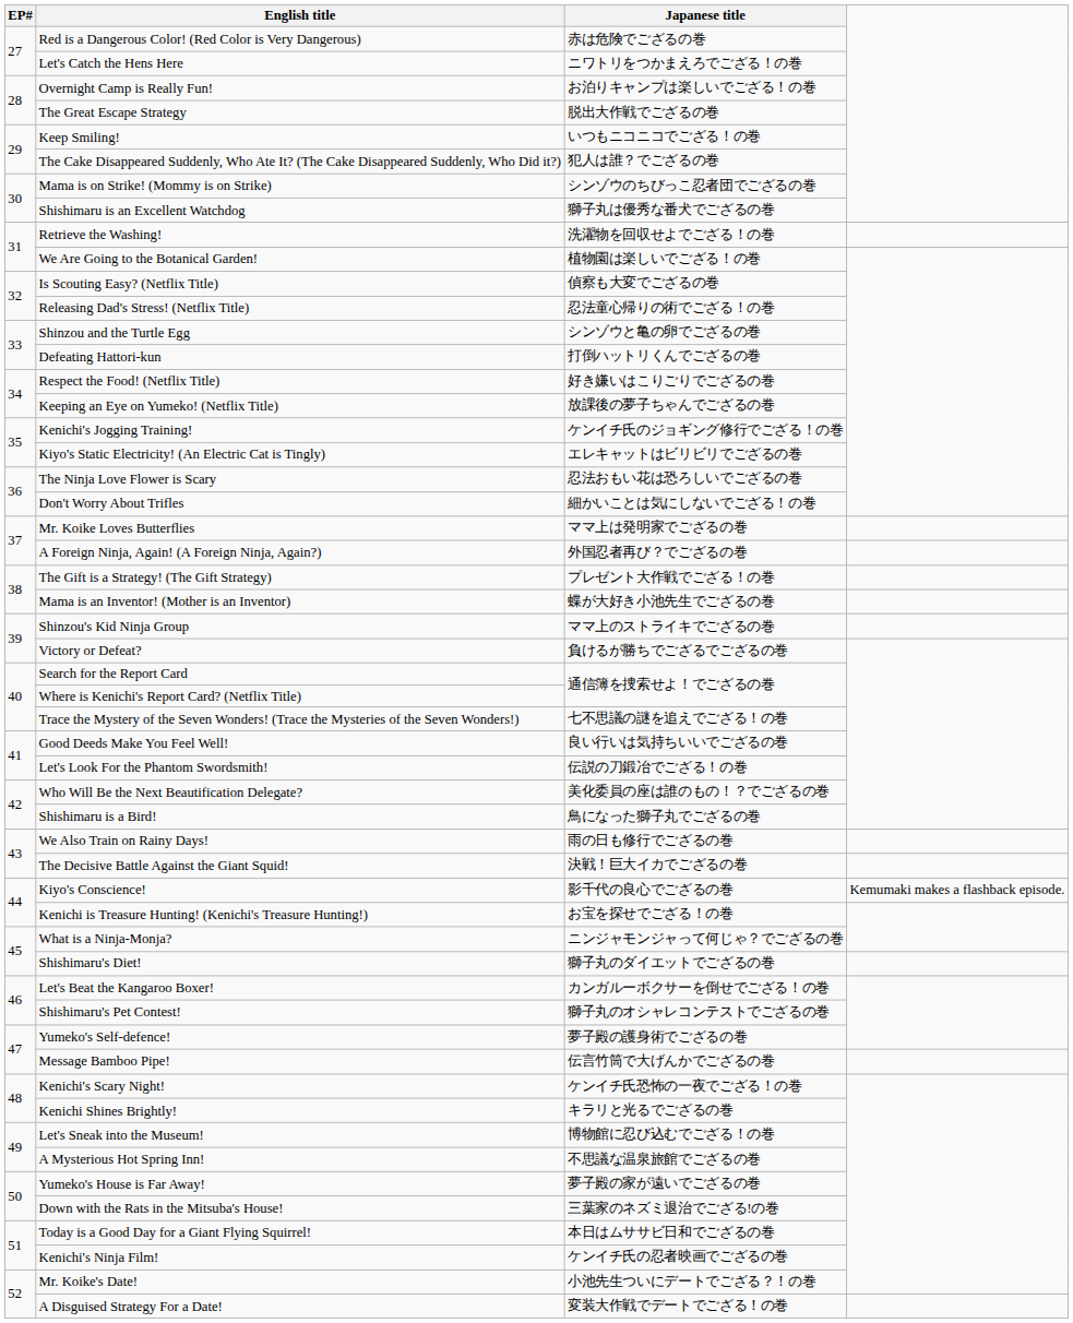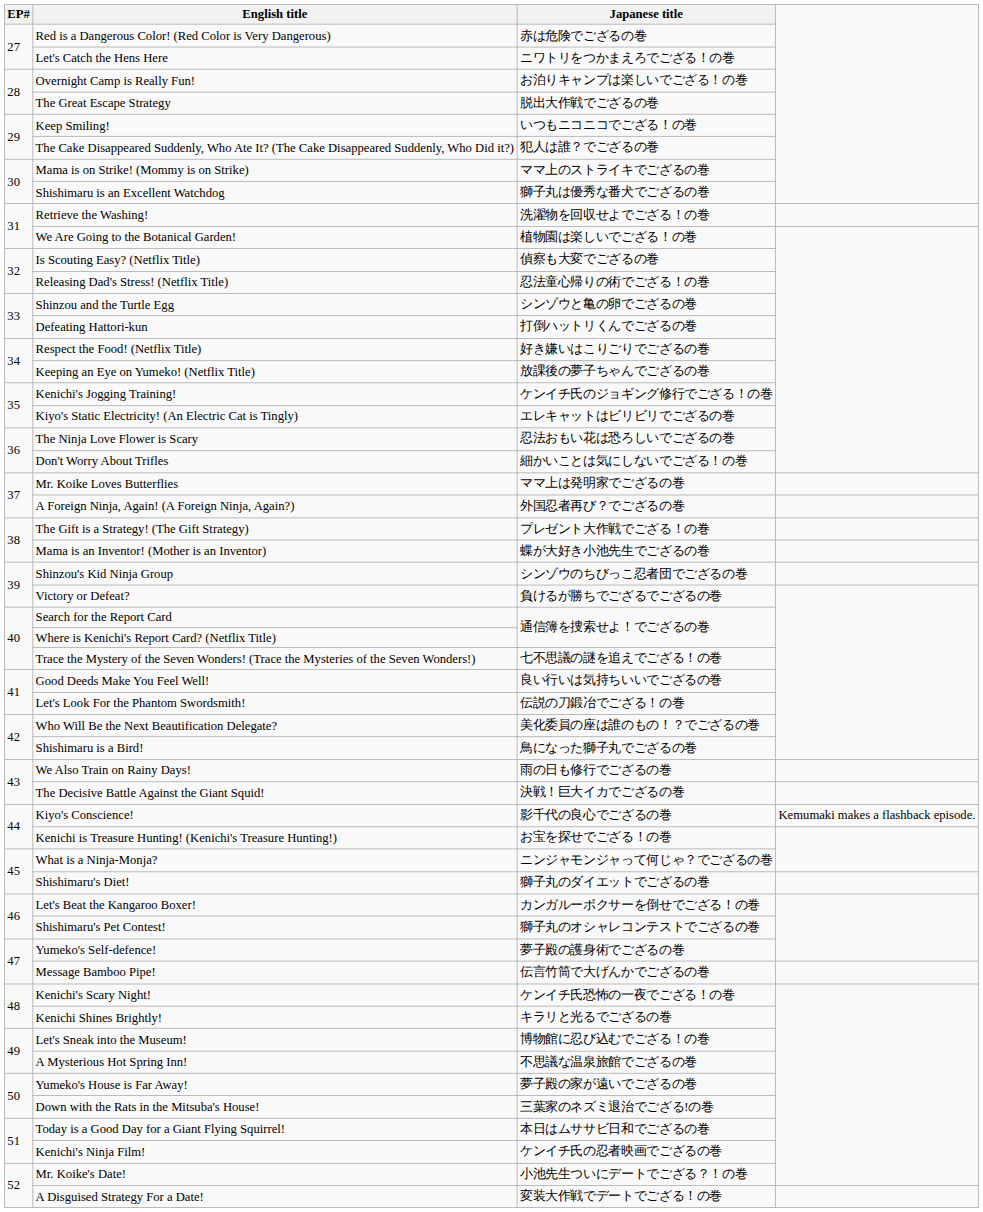Mama is on Strike! (Mommy is on Strike) | Japanese title: シンゾウのちびっこ忍者団でござるの巻 -> ママ上のストライキでござるの巻
Shinzou's Kid Ninja Group | Japanese title: ママ上のストライキでござるの巻 -> シンゾウのちびっこ忍者団でござるの巻
